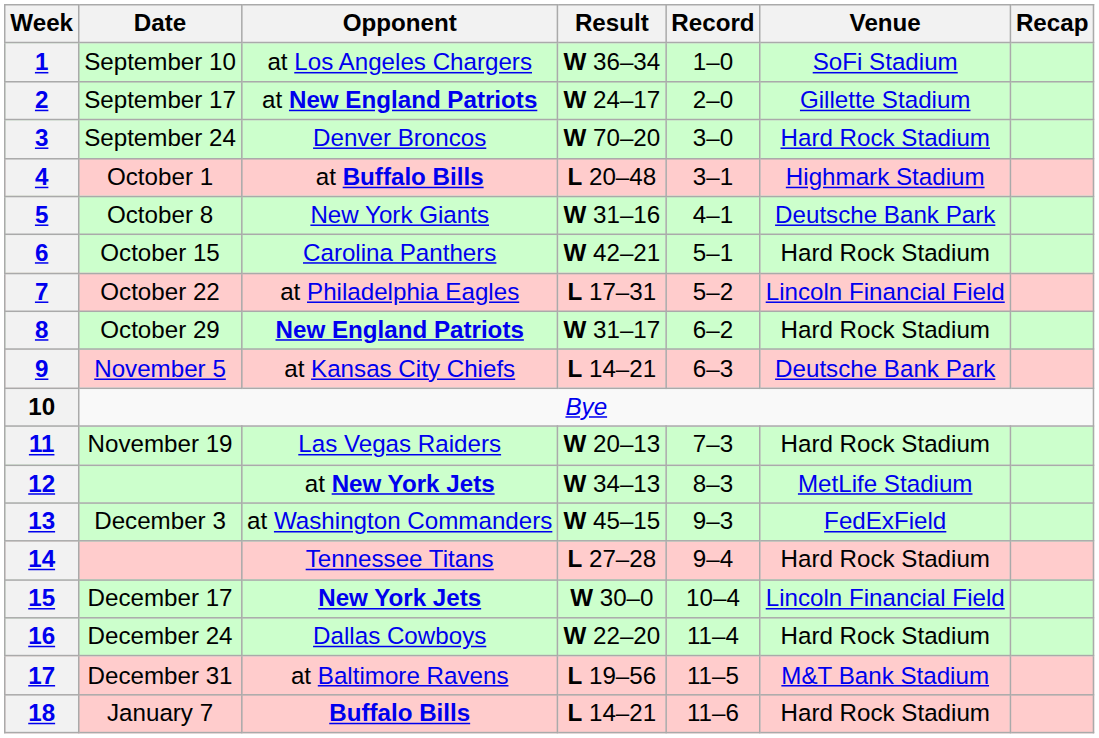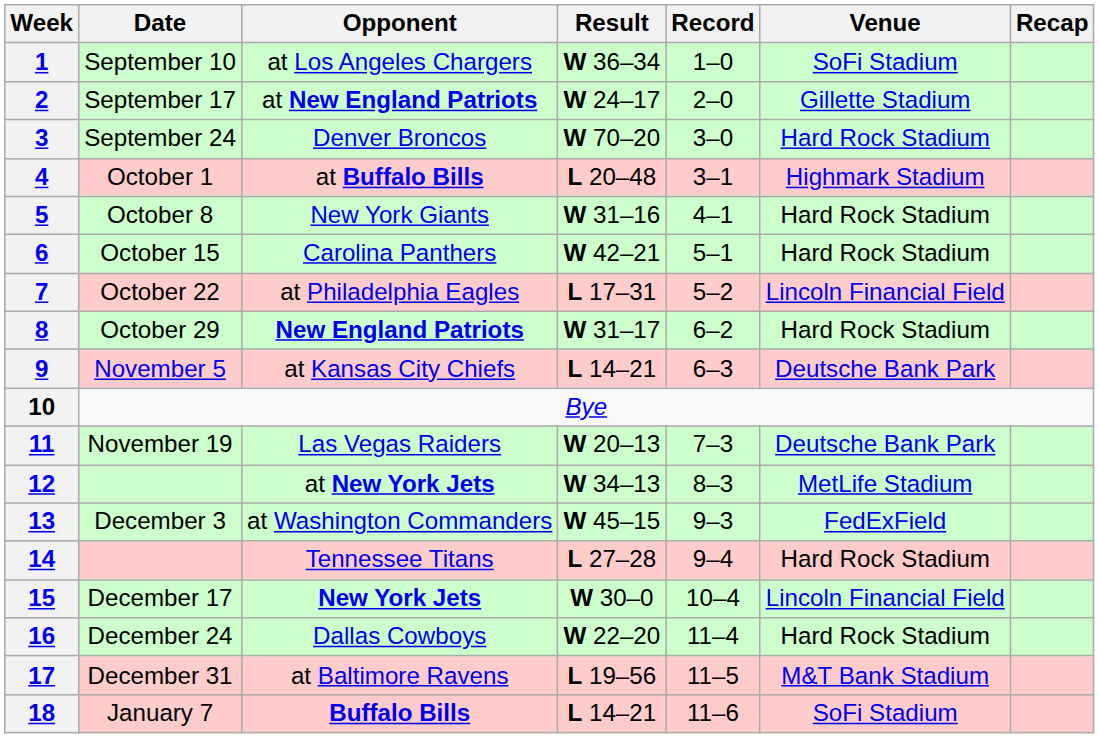5 | Venue: Deutsche Bank Park -> Hard Rock Stadium
11 | Venue: Hard Rock Stadium -> Deutsche Bank Park
18 | Venue: Hard Rock Stadium -> SoFi Stadium
